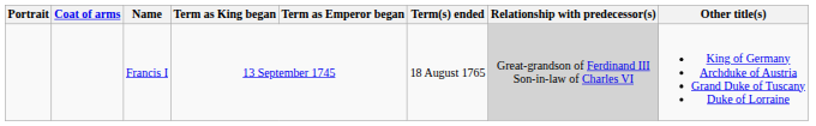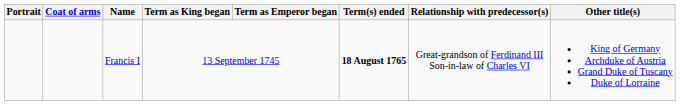Francis I | Term(s) ended: normal -> bold
Francis I | Relationship with predecessor(s): lightgrey background -> no background
